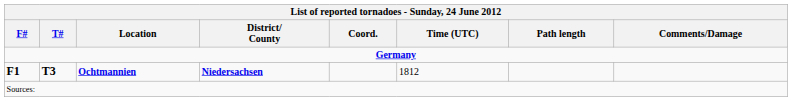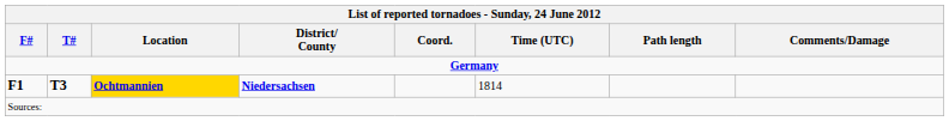F1 | Location: no background -> gold background
F1 | Time (UTC): 1812 -> 1814
